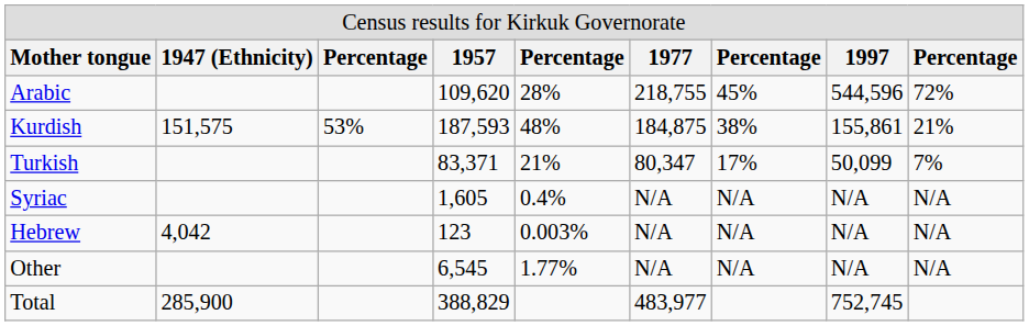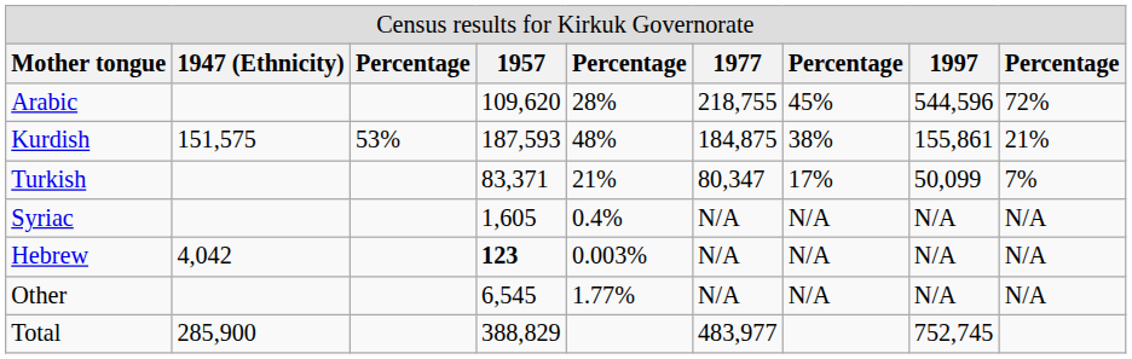Hebrew | column 4: normal -> bold
